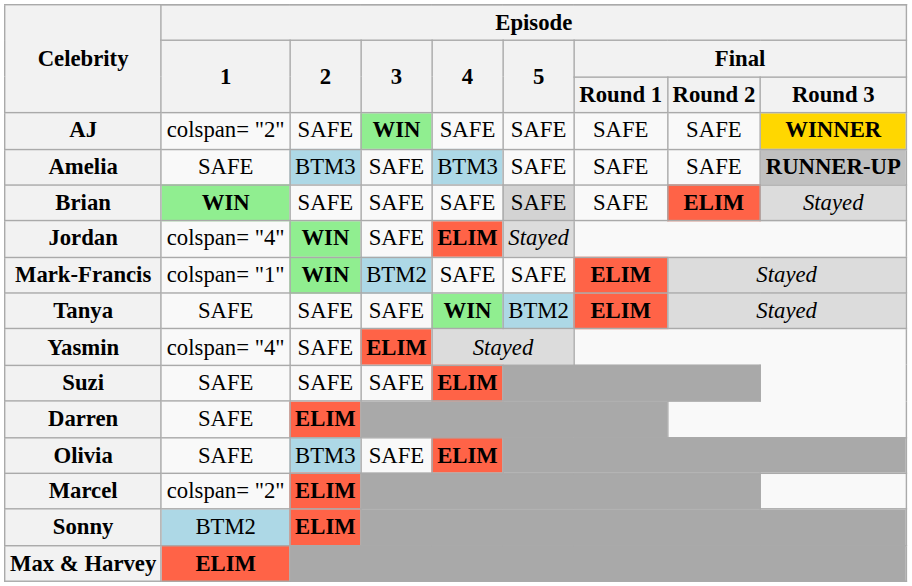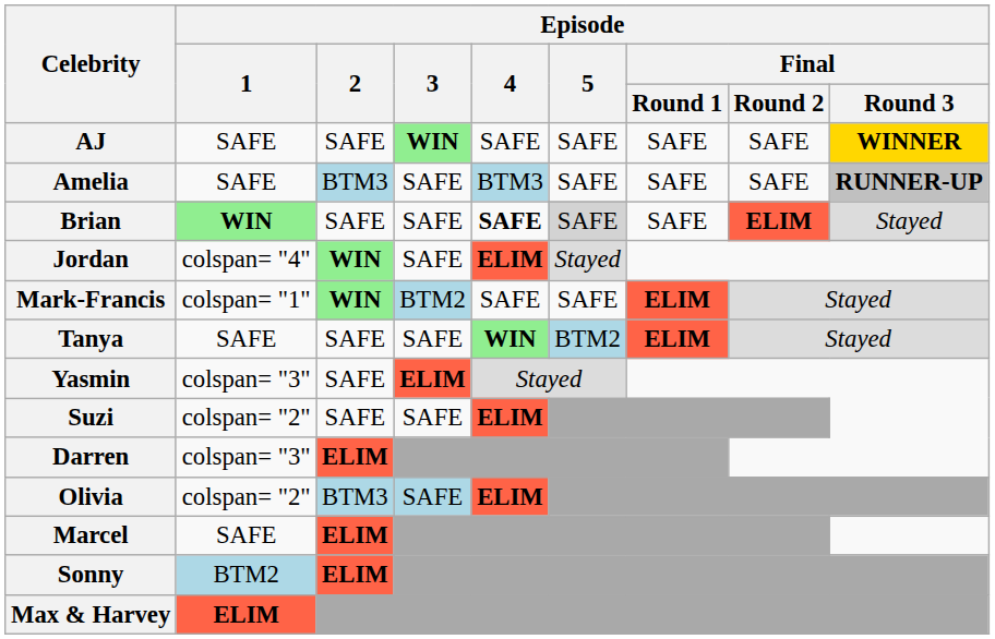AJ | Episode / 1: colspan= "2" -> SAFE
Brian | Episode / 4: normal -> bold
Yasmin | Episode / 1: colspan= "4" -> colspan= "3"
Suzi | Episode / 1: SAFE -> colspan= "2"
Darren | Episode / 1: SAFE -> colspan= "3"
Olivia | Episode / 1: SAFE -> colspan= "2"
Olivia | Episode / 3: no background -> lightblue background
Marcel | Episode / 1: colspan= "2" -> SAFE
